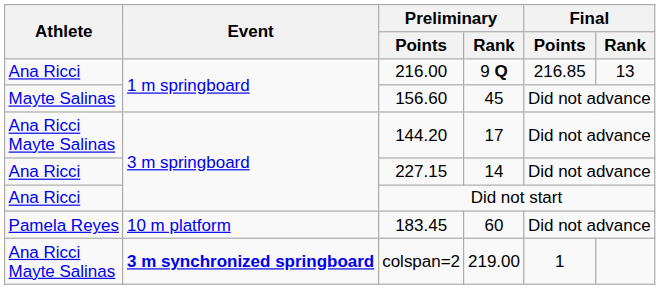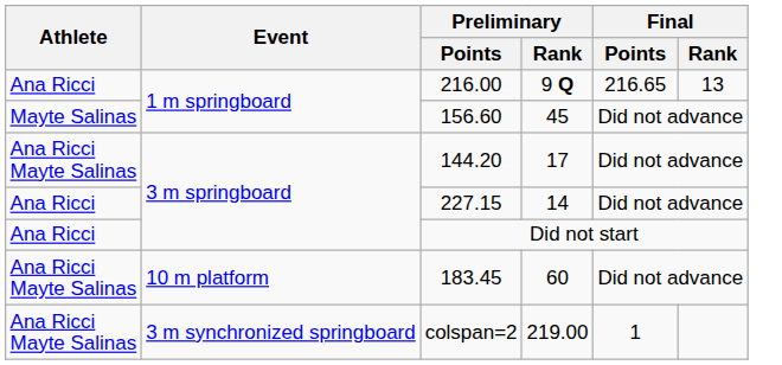216.00 | Final / Points: 216.85 -> 216.65
183.45 | Athlete: Pamela Reyes -> Ana Ricci Mayte Salinas
colspan=2 | Event: bold -> normal
